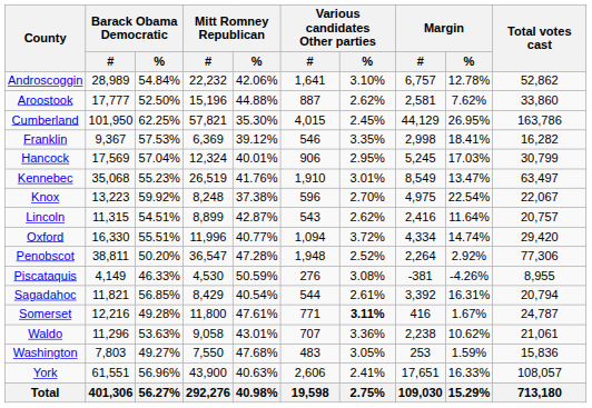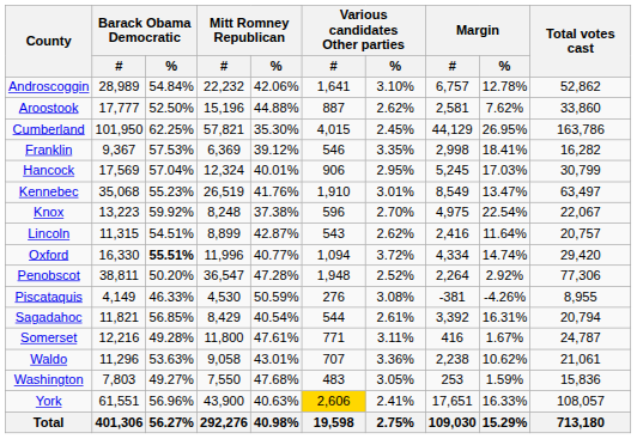Oxford | Barack Obama Democratic / %: normal -> bold
Somerset | Various candidates Other parties / %: bold -> normal
York | Various candidates Other parties / #: no background -> gold background
